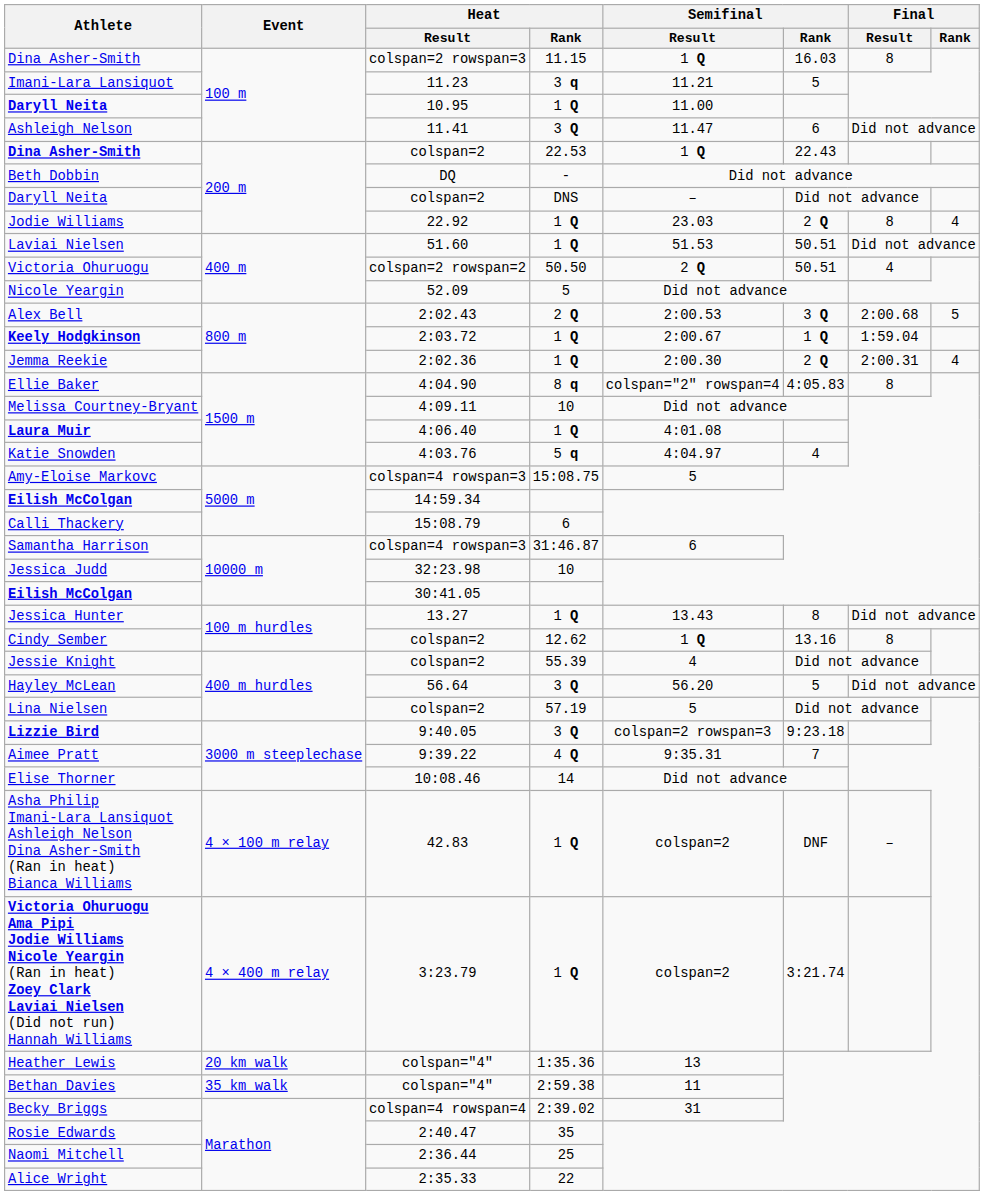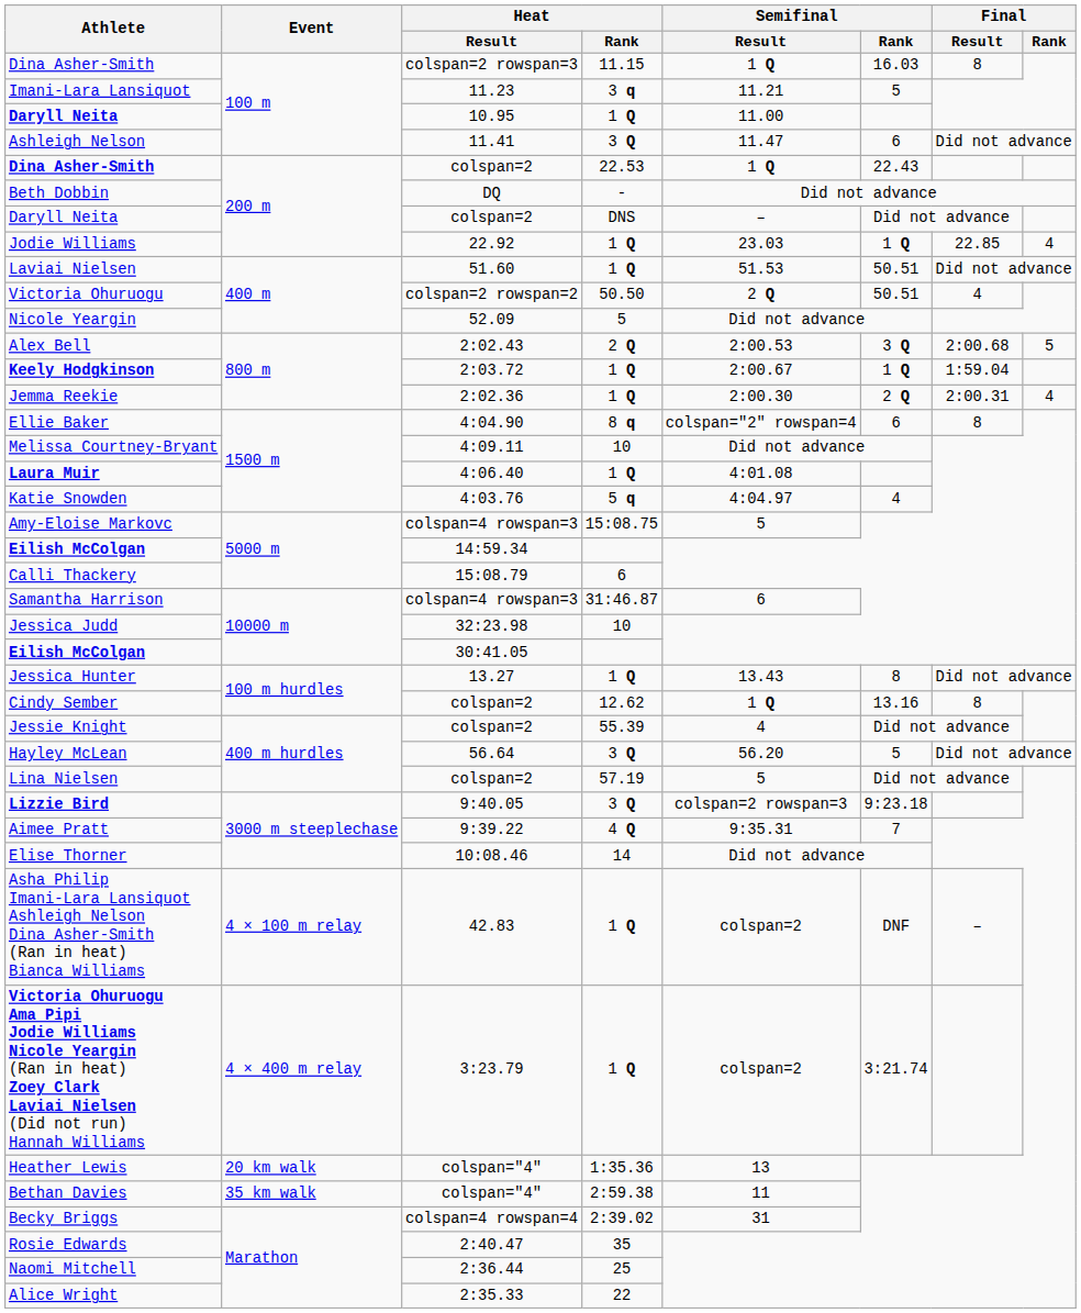Jodie Williams | Semifinal / Rank: 2 Q -> 1 Q
Jodie Williams | Final / Result: 8 -> 22.85
Ellie Baker | Semifinal / Rank: 4:05.83 -> 6
